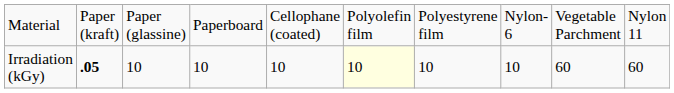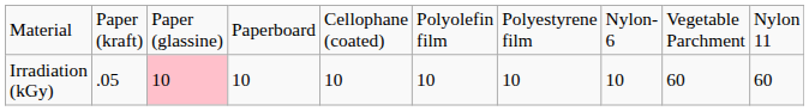Irradiation (kGy) | column 2: bold -> normal
Irradiation (kGy) | column 3: no background -> pink background
Irradiation (kGy) | column 6: lightyellow background -> no background
